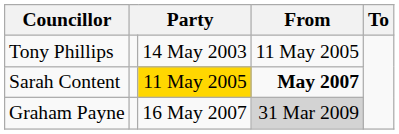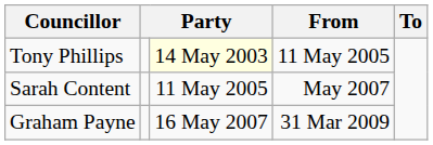Tony Phillips | column 3: no background -> lightyellow background
Sarah Content | column 3: gold background -> no background
Sarah Content | From: bold -> normal
Graham Payne | From: lightgrey background -> no background
